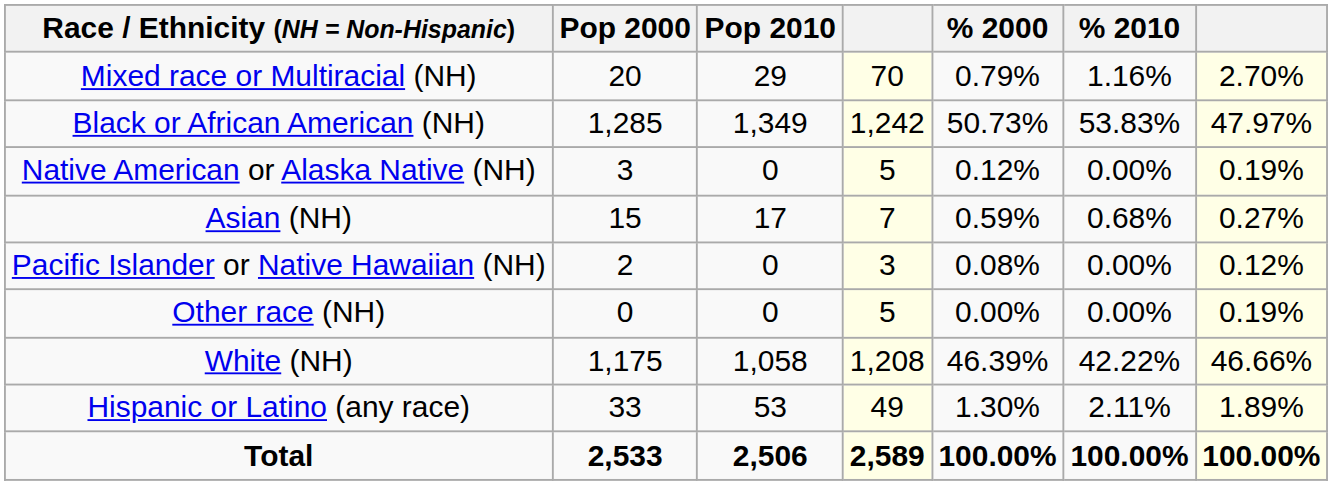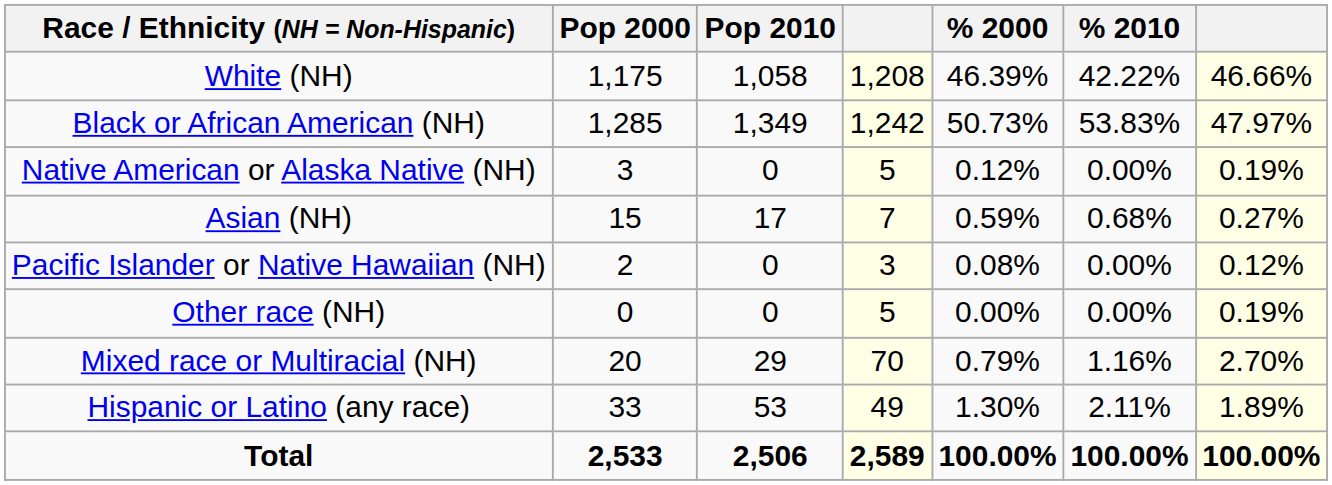rows swapped: White (NH) <-> Mixed race or Multiracial (NH)
